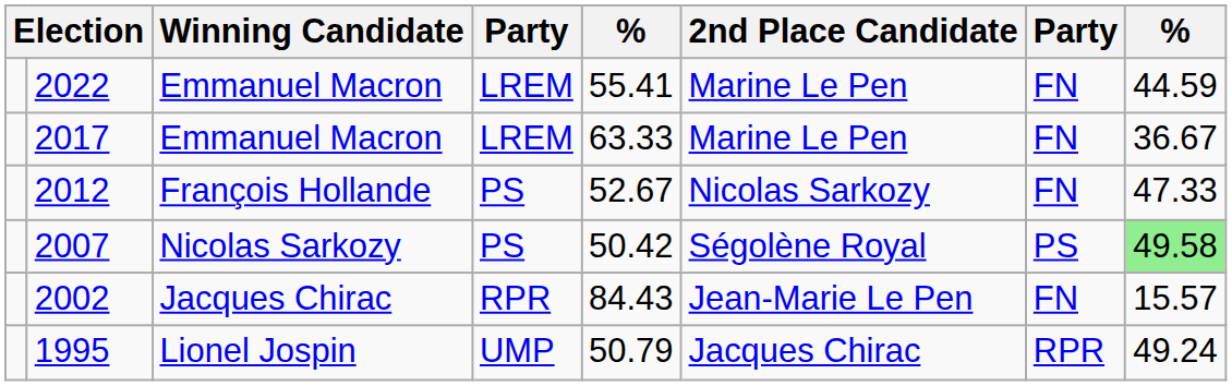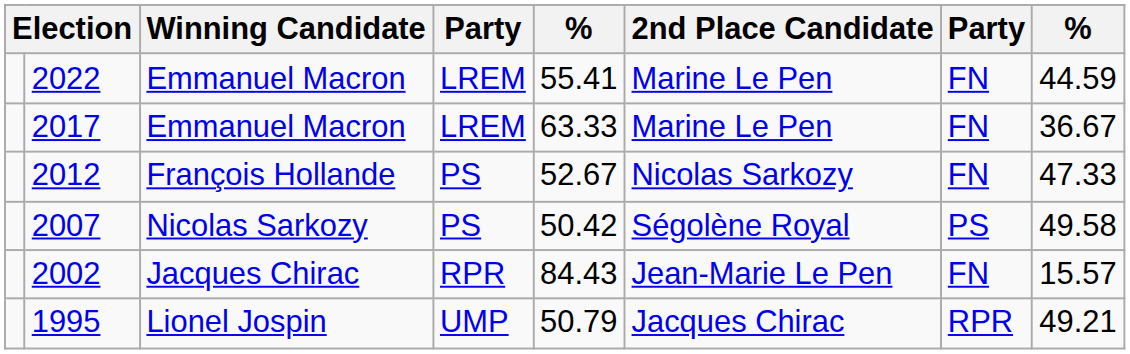2007 | column 8: lightgreen background -> no background
1995 | column 8: 49.24 -> 49.21
